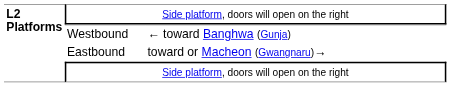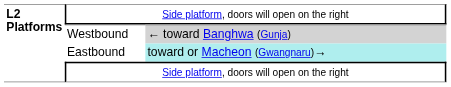Westbound | column 3: no background -> lightgrey background
Eastbound | column 3: no background -> paleturquoise background
